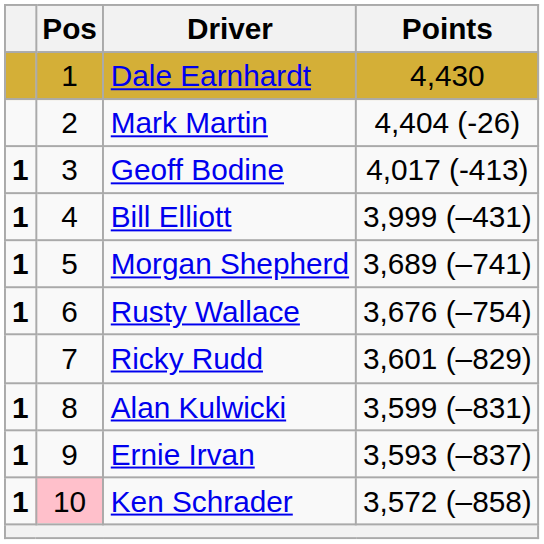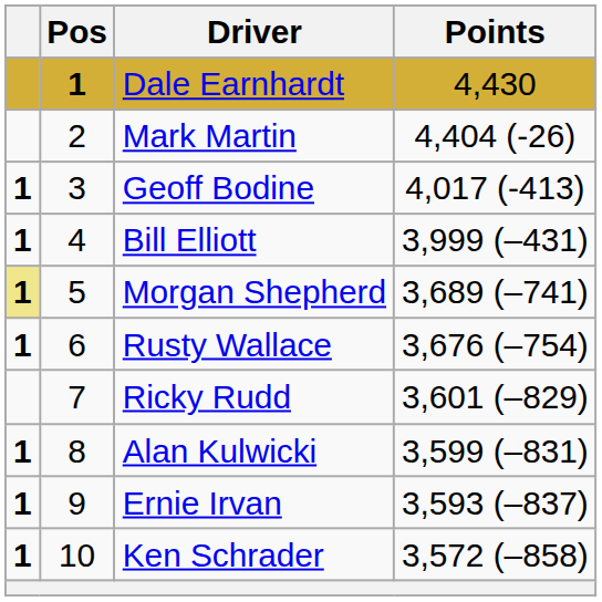Dale Earnhardt | Pos: normal -> bold
Morgan Shepherd | column 1: no background -> khaki background
Ken Schrader | Pos: pink background -> no background
